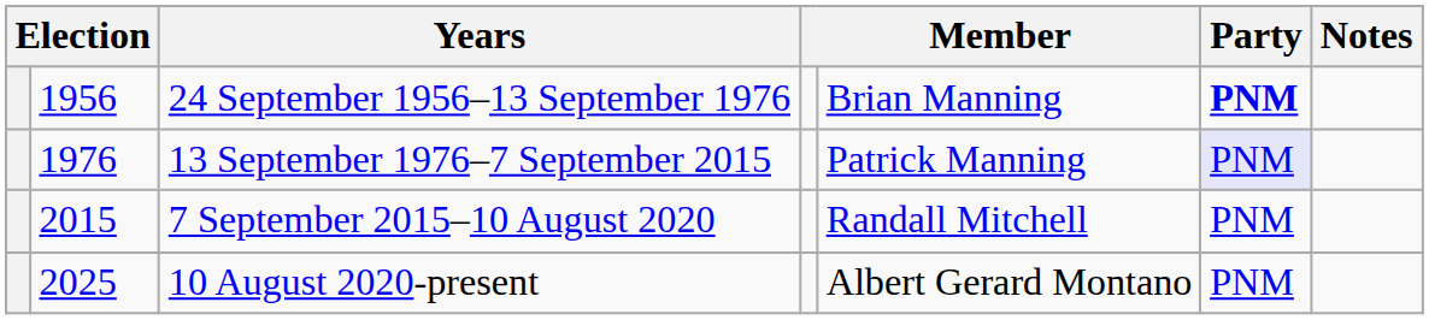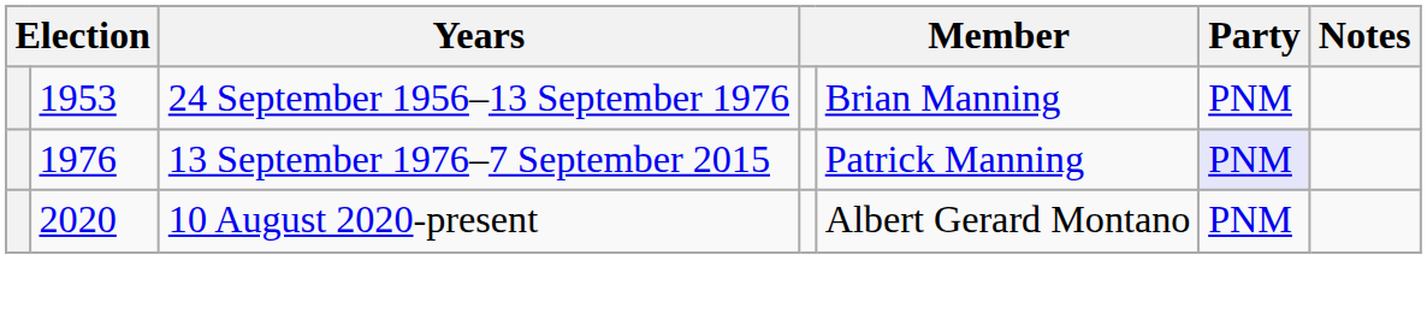24 September 1956–13 September 1976 | column 2: 1956 -> 1953
24 September 1956–13 September 1976 | Party: bold -> normal
- row: 2015 | 7 September 2015–10 August 2020 | Randall Mitchell | PNM
10 August 2020-present | column 2: 2025 -> 2020
